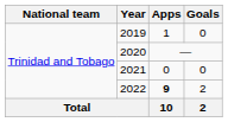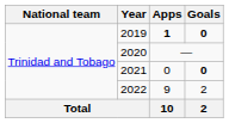2019 | Apps: normal -> bold
2019 | Goals: normal -> bold
2021 | Goals: normal -> bold
2022 | Apps: bold -> normal
